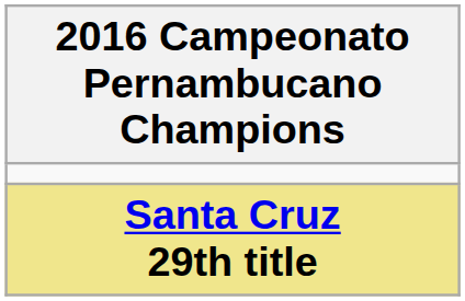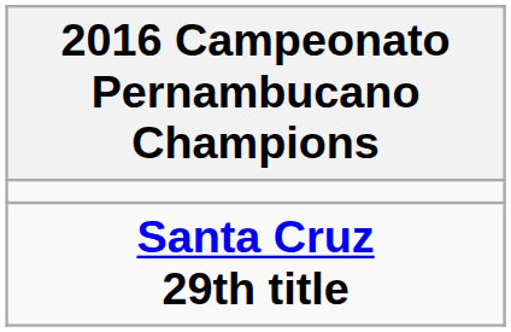row 3 | column 1: khaki background -> no background
